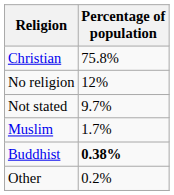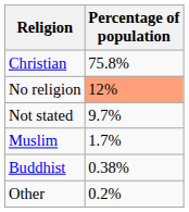No religion | Percentage of population: no background -> lightsalmon background
Buddhist | Percentage of population: bold -> normal
